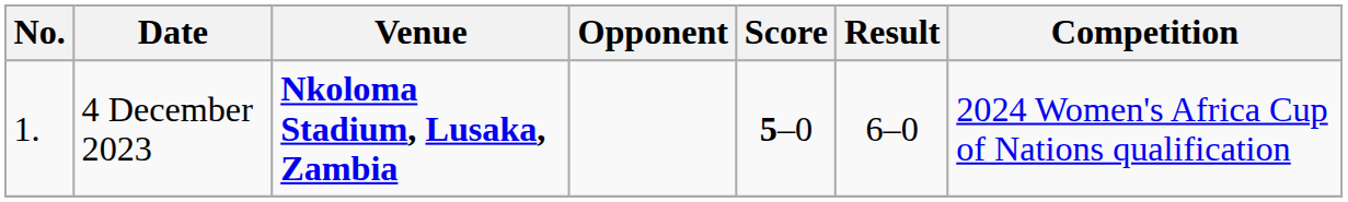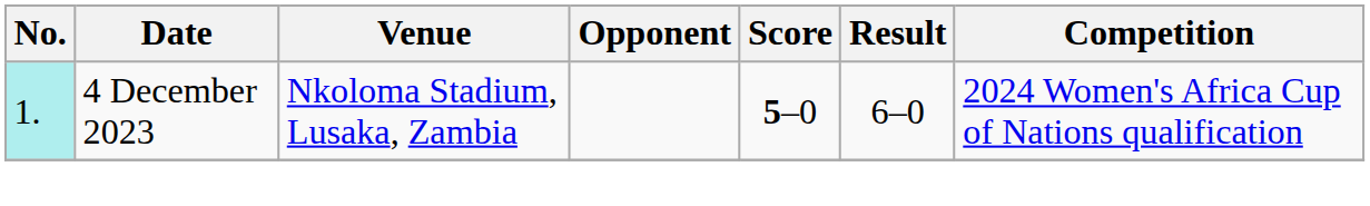4 December 2023 | No.: no background -> paleturquoise background
4 December 2023 | Venue: bold -> normal
